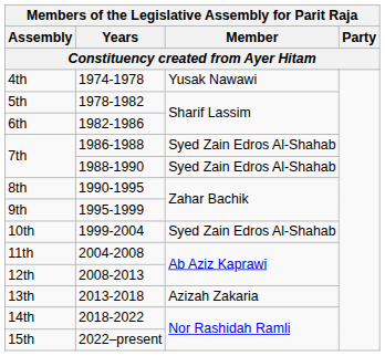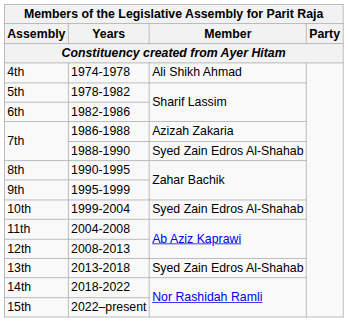4th | Member: Yusak Nawawi -> Ali Shikh Ahmad
7th / 1986-1988 | Member: Syed Zain Edros Al-Shahab -> Azizah Zakaria
13th | Member: Azizah Zakaria -> Syed Zain Edros Al-Shahab
